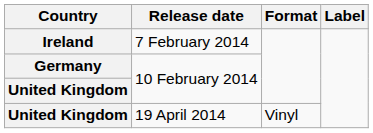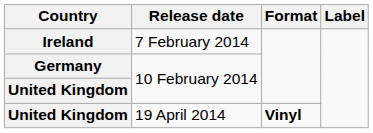United Kingdom / 19 April 2014 | Format: normal -> bold
